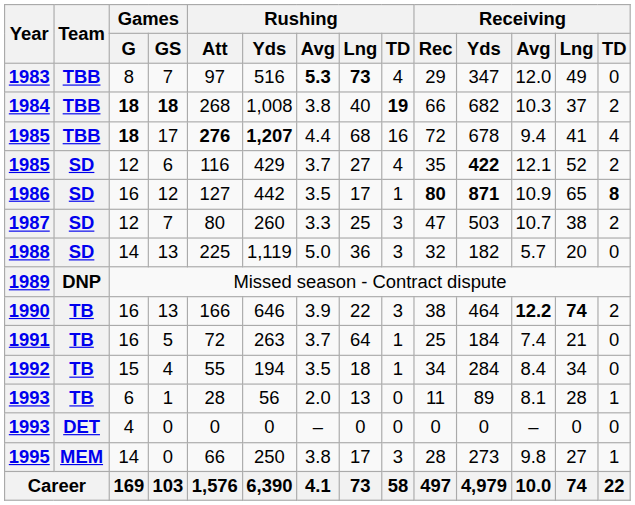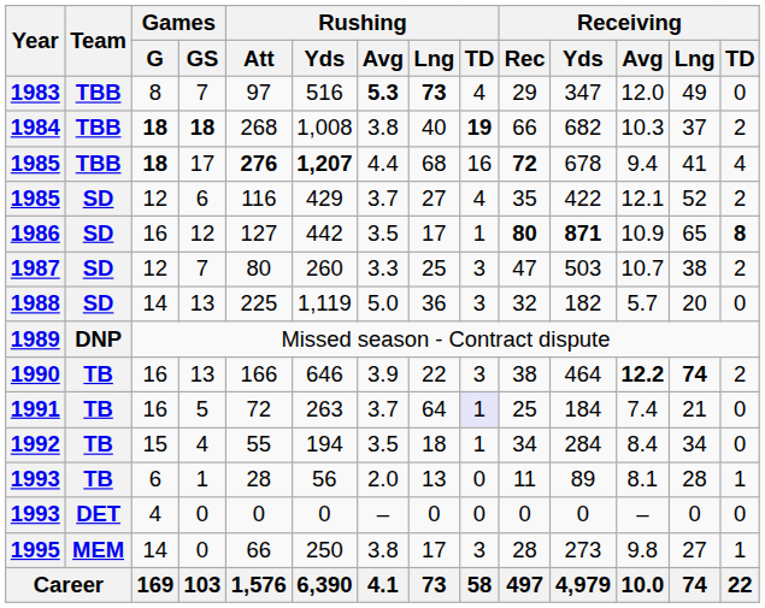1985 / 17 | Receiving / Rec: normal -> bold
1985 / 6 | Receiving / Yds: bold -> normal
1991 | Rushing / TD: no background -> lavender background
